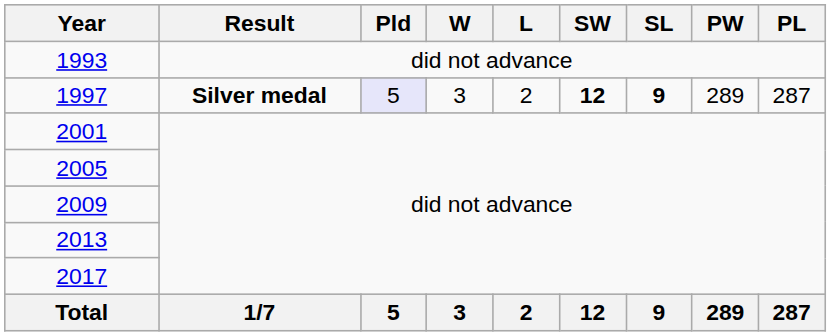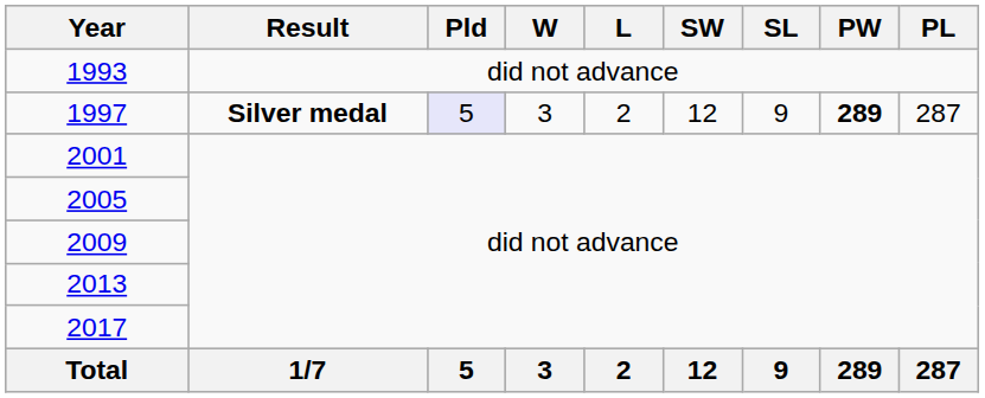1997 | SW: bold -> normal
1997 | SL: bold -> normal
1997 | PW: normal -> bold
